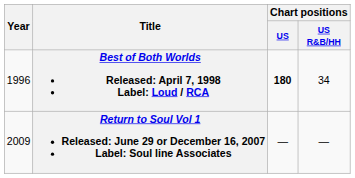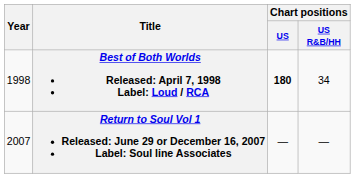row 3 | Year: 1996 -> 1998
row 4 | Year: 2009 -> 2007
